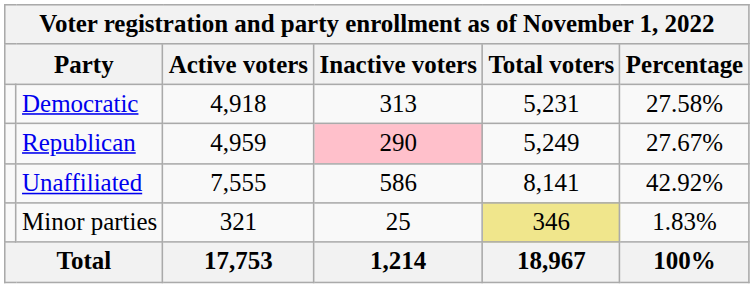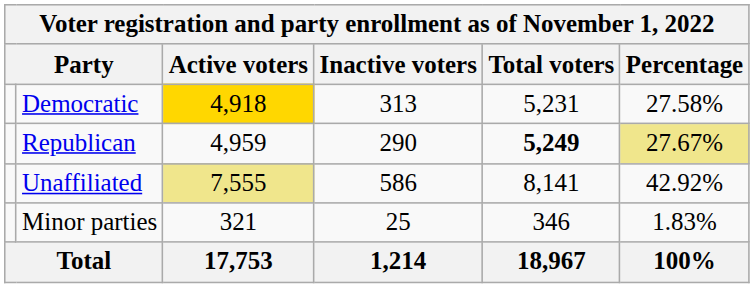Democratic | Active voters: no background -> gold background
Republican | Inactive voters: pink background -> no background
Republican | Total voters: normal -> bold
Republican | Percentage: no background -> khaki background
Unaffiliated | Active voters: no background -> khaki background
Minor parties | Total voters: khaki background -> no background
